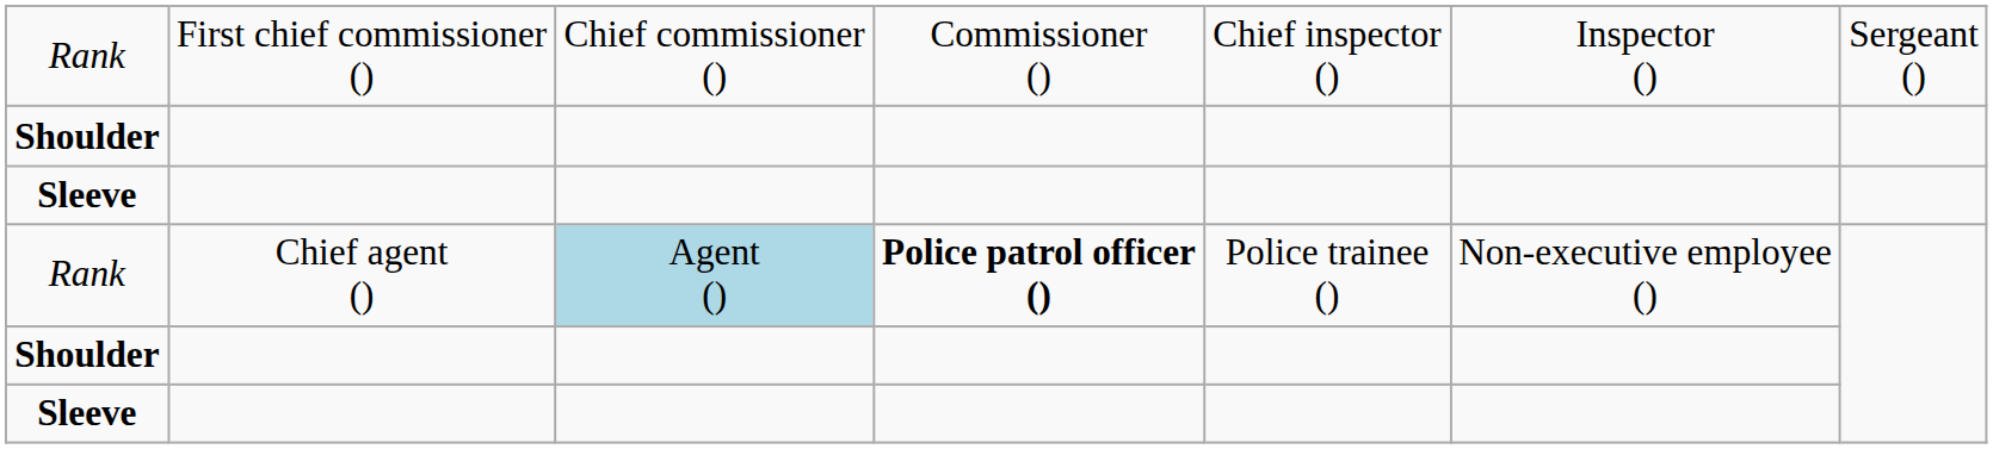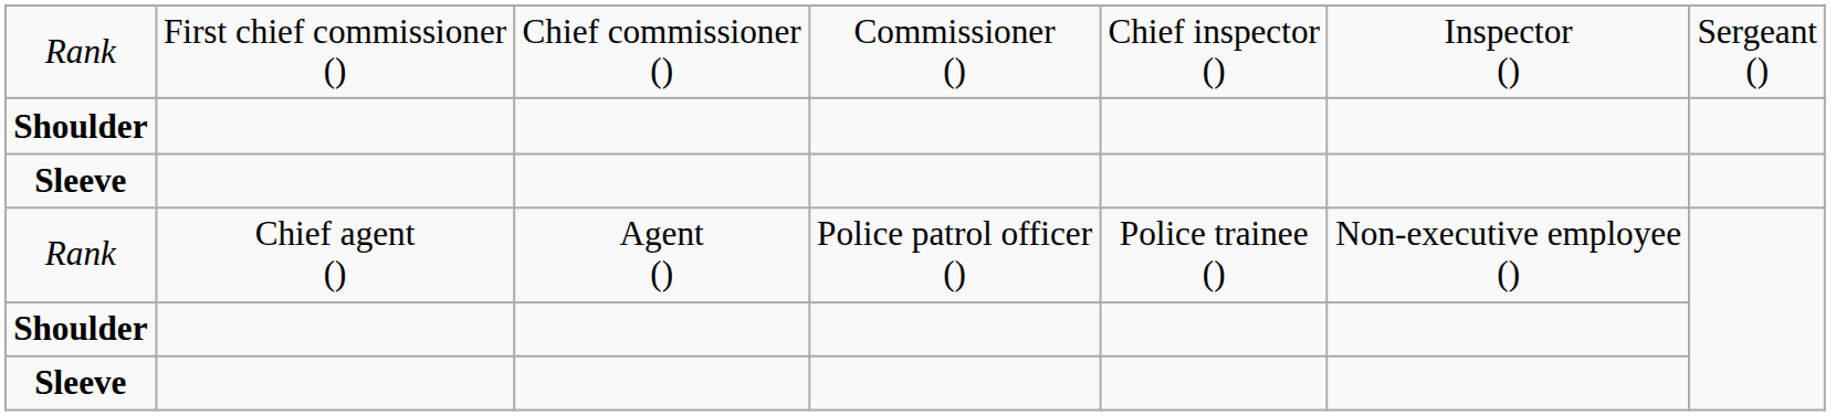Rank / Chief agent () | column 3: lightblue background -> no background
Rank / Chief agent () | column 4: bold -> normal
